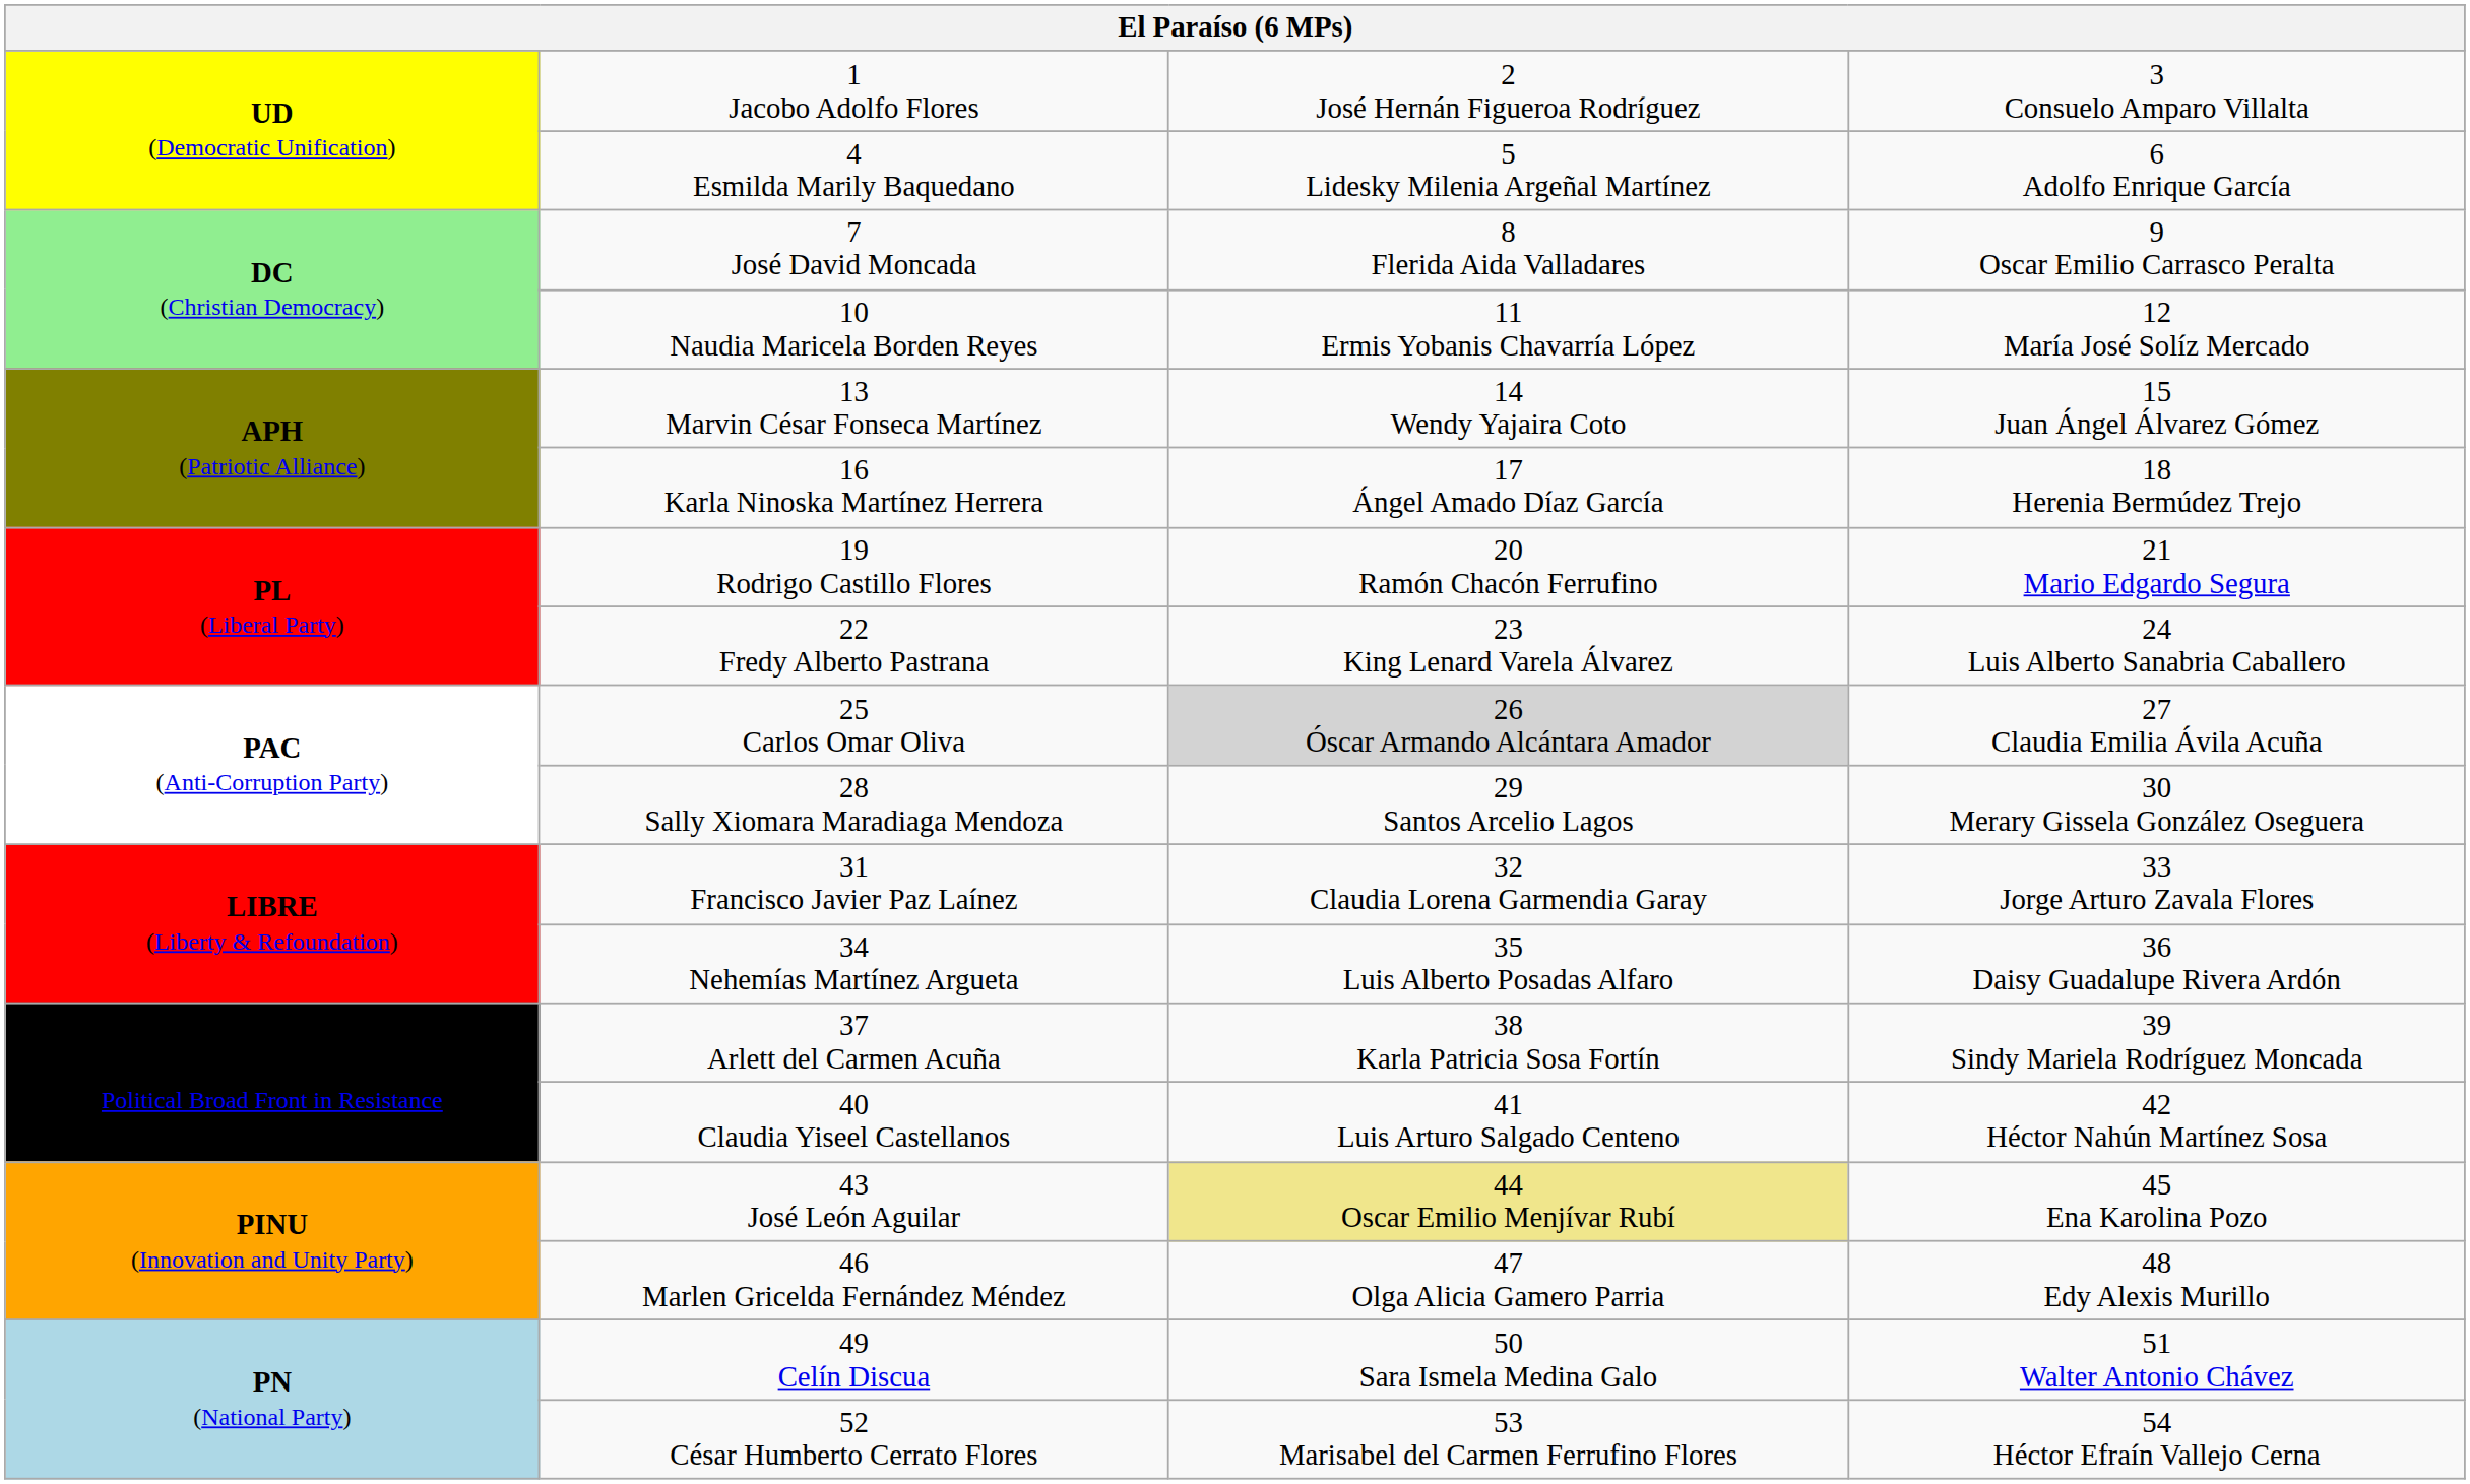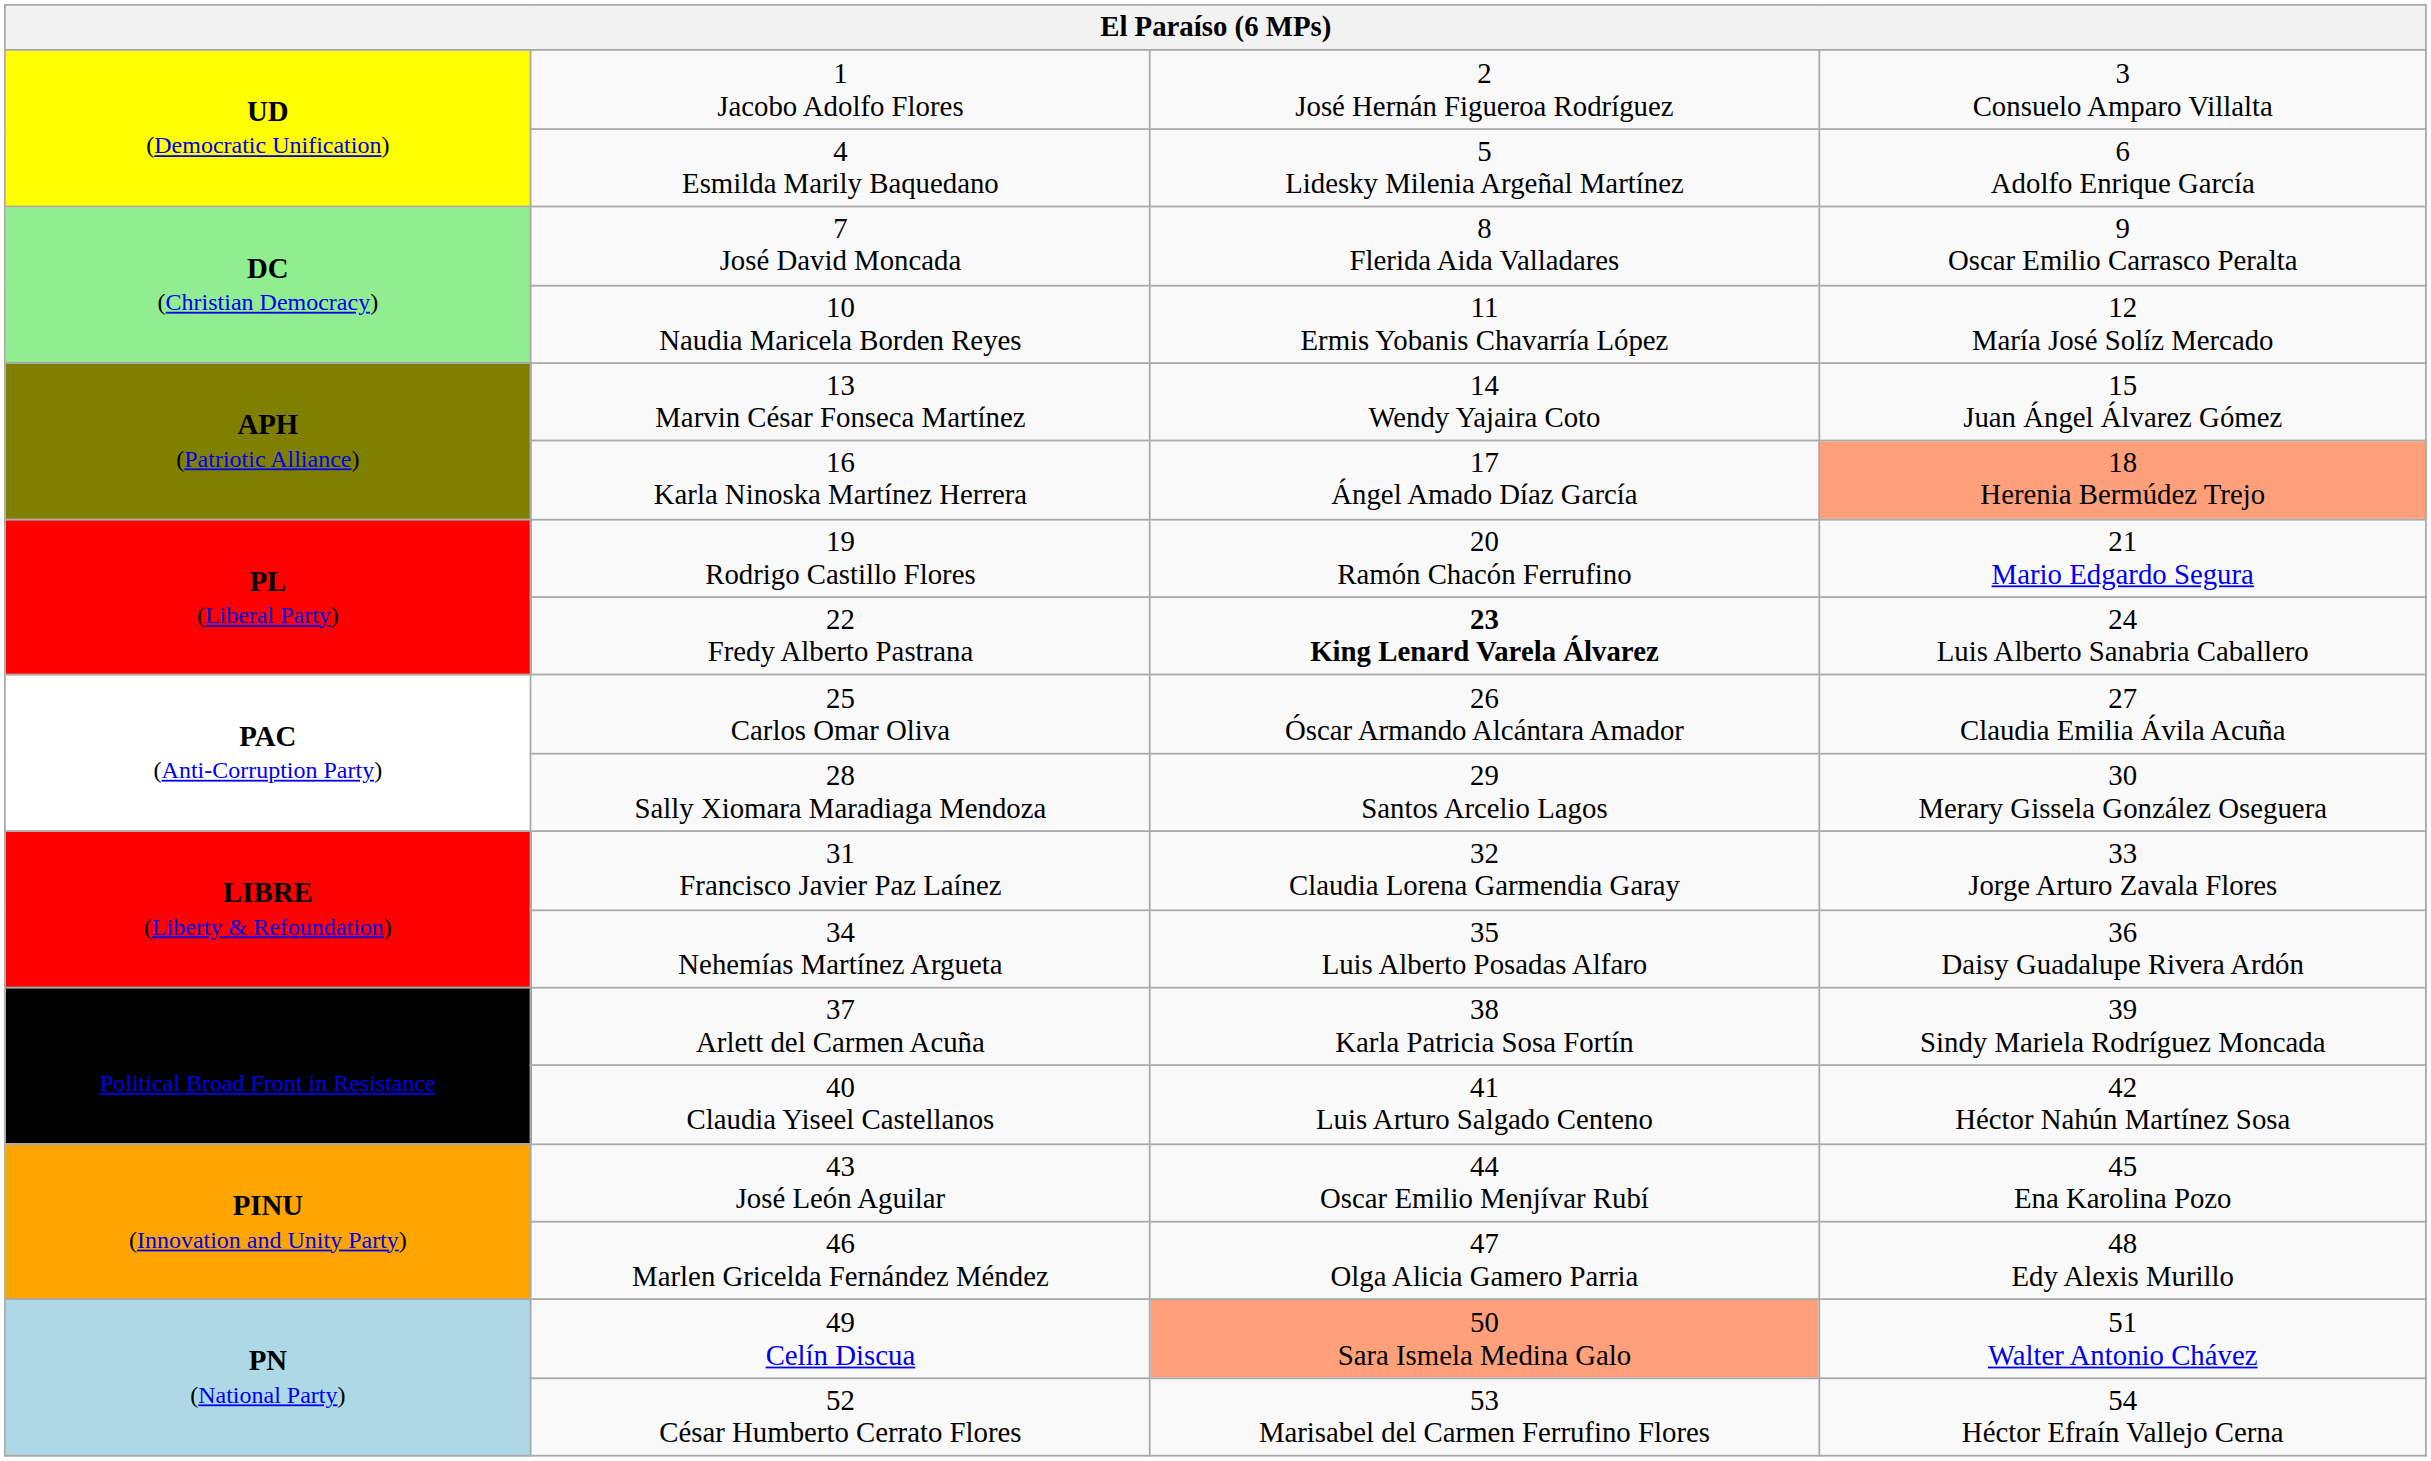16 Karla Ninoska Martínez Herrera | column 4: no background -> lightsalmon background
22 Fredy Alberto Pastrana | column 3: normal -> bold
25 Carlos Omar Oliva | column 3: lightgrey background -> no background
43 José León Aguilar | column 3: khaki background -> no background
49 Celín Discua | column 3: no background -> lightsalmon background
